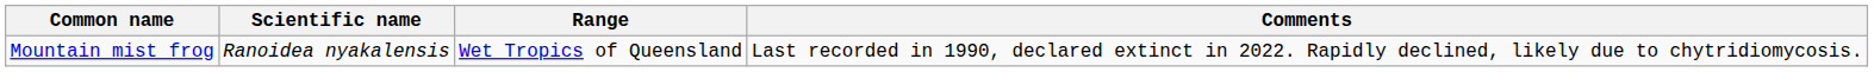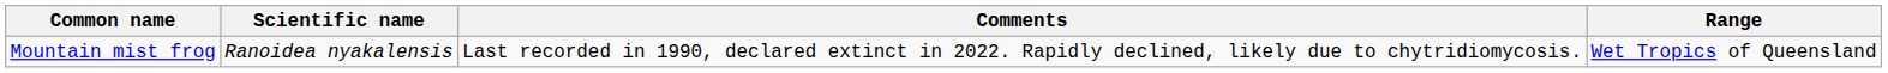columns swapped: Range <-> Comments
